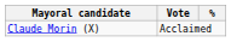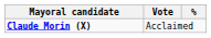Claude Morin (X) | Mayoral candidate: normal -> bold
